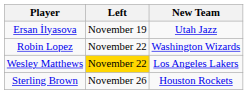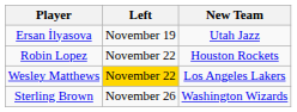Robin Lopez | New Team: Washington Wizards -> Houston Rockets
Sterling Brown | New Team: Houston Rockets -> Washington Wizards
